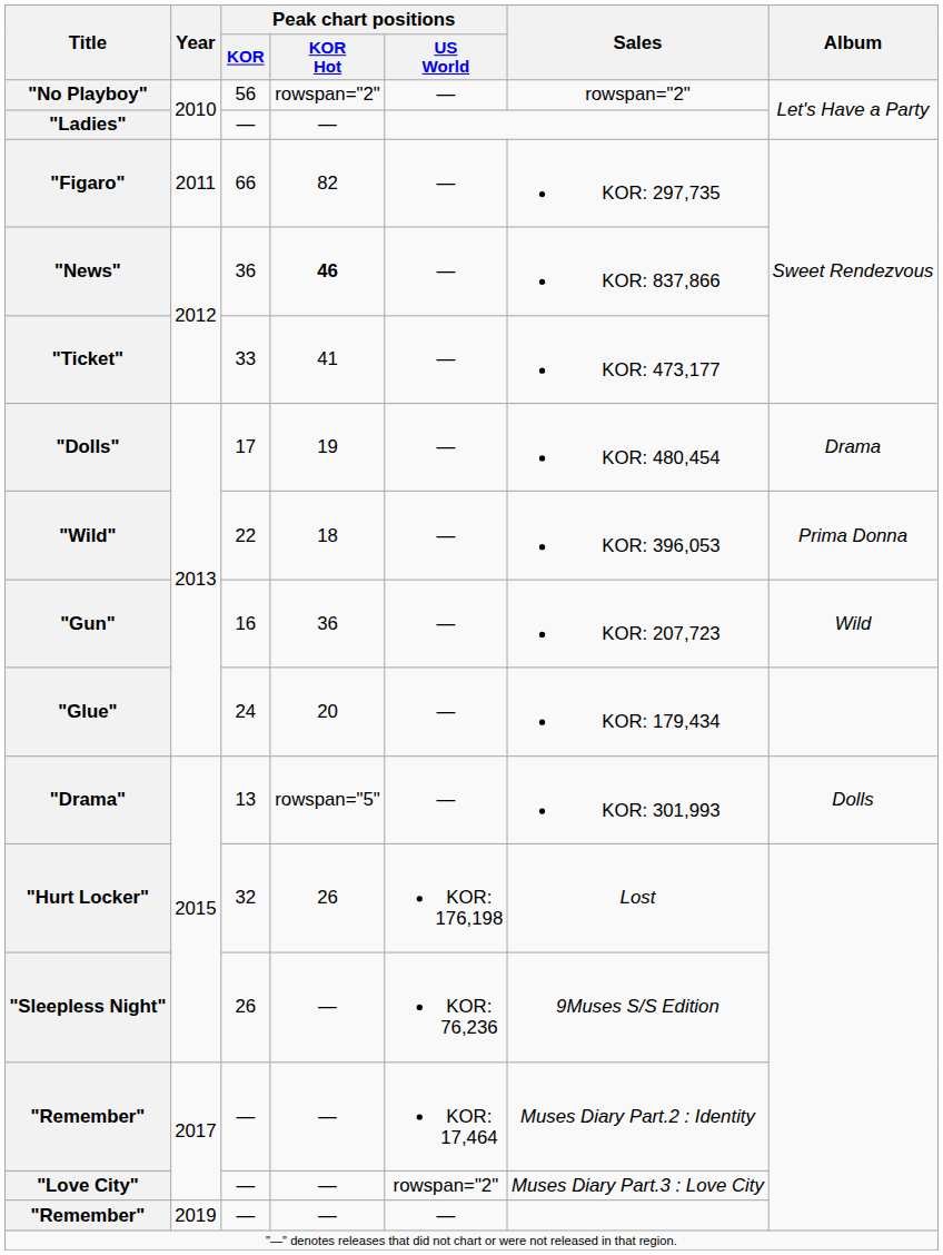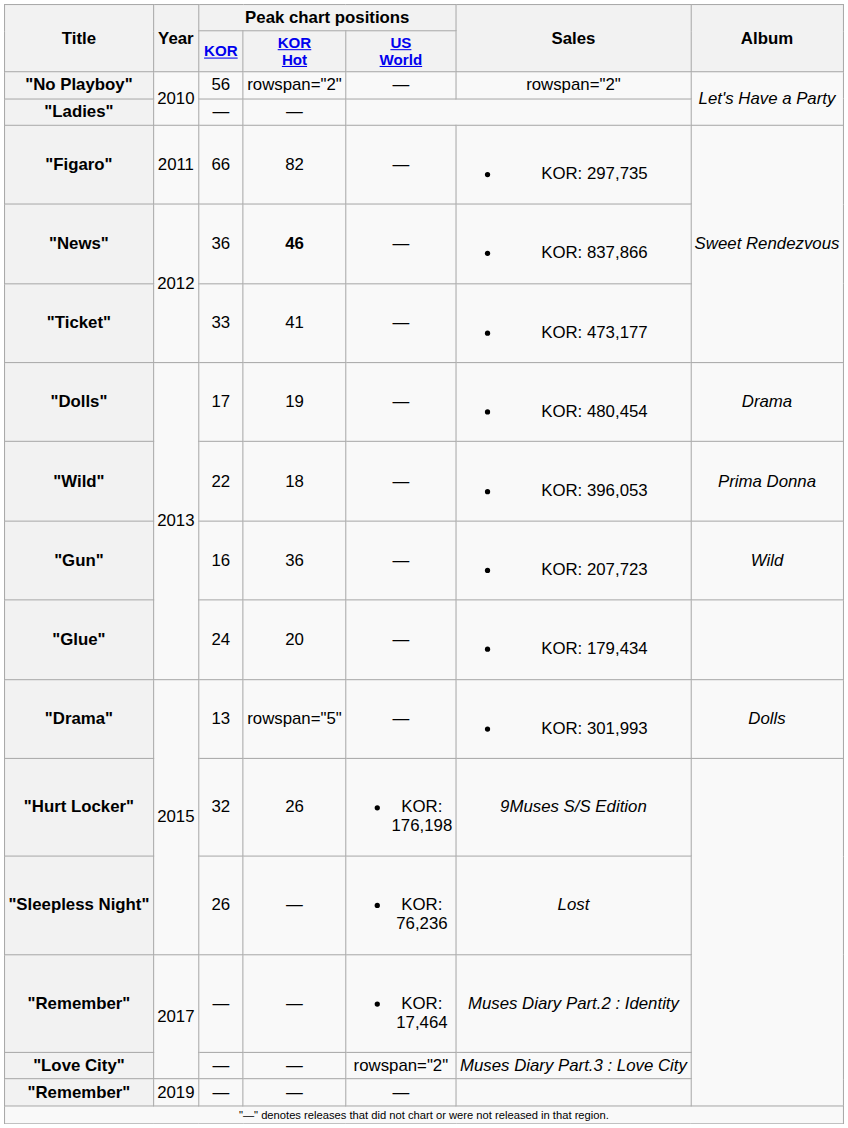"Hurt Locker" | Sales: Lost -> 9Muses S/S Edition
"Sleepless Night" | Sales: 9Muses S/S Edition -> Lost
